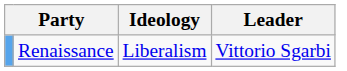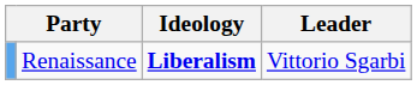Renaissance | Ideology: normal -> bold
